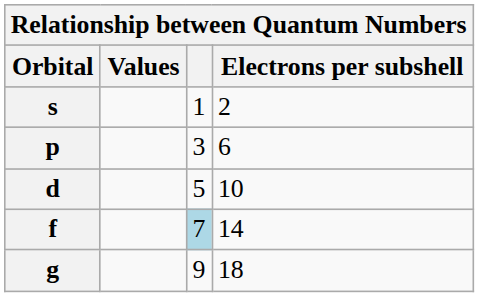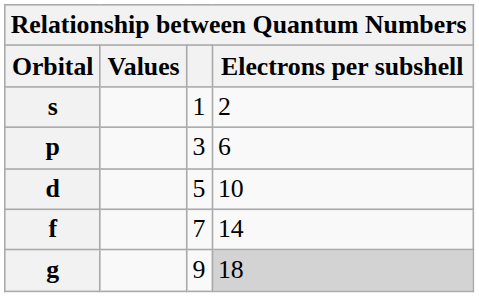f | column 3: lightblue background -> no background
g | Electrons per subshell: no background -> lightgrey background
